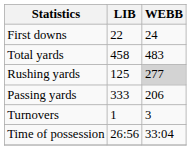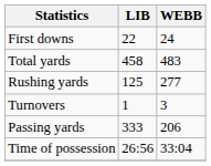Rushing yards | WEBB: lightgrey background -> no background
rows swapped: Passing yards <-> Turnovers
